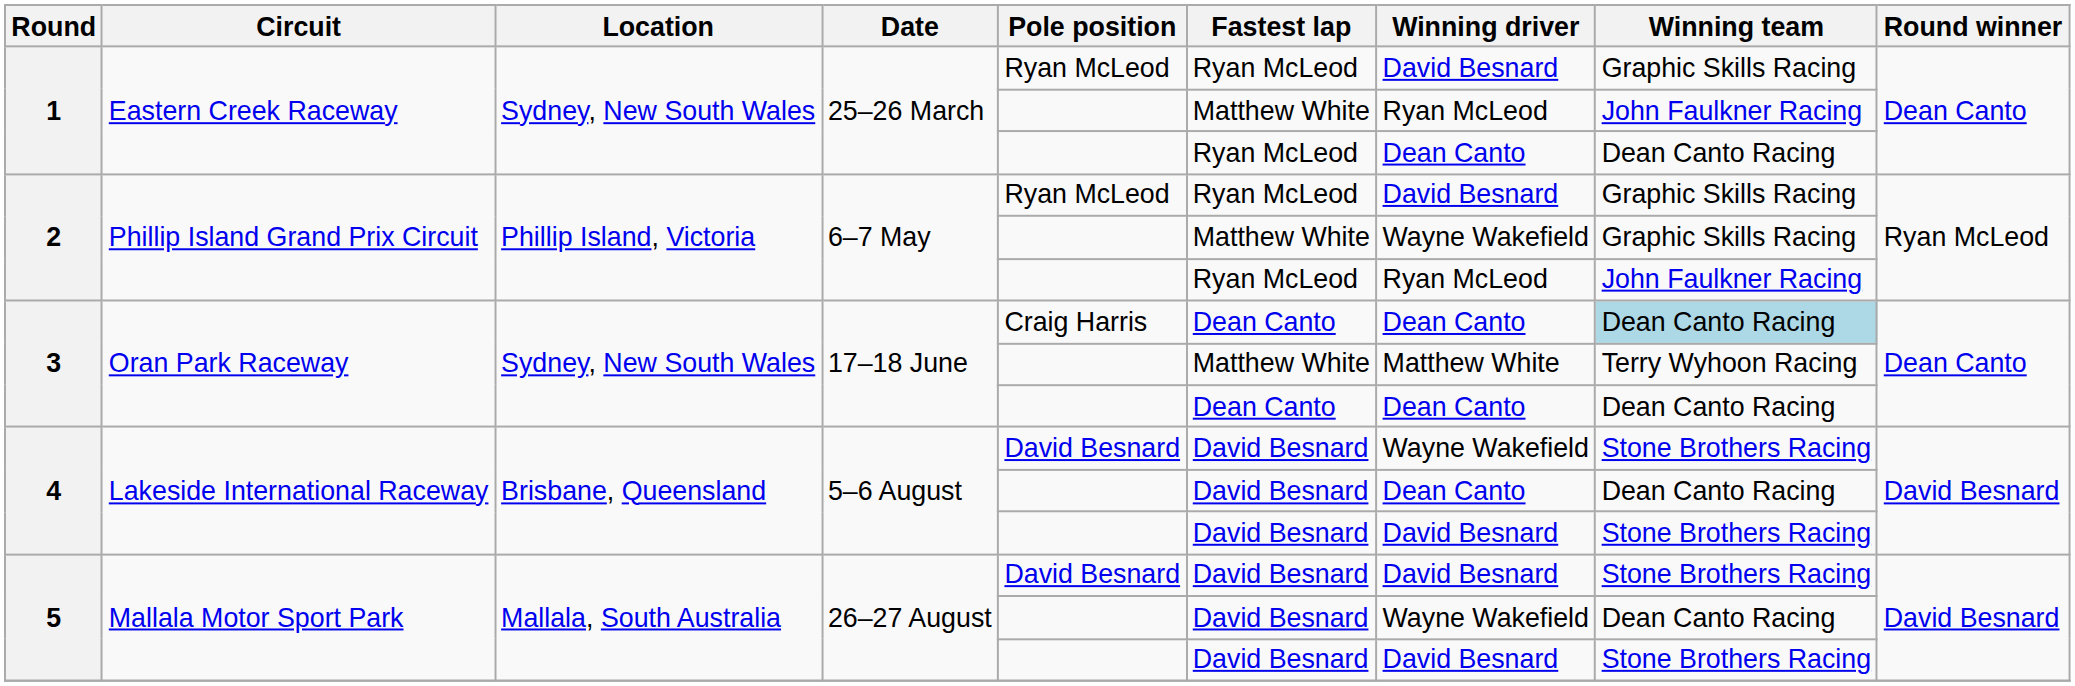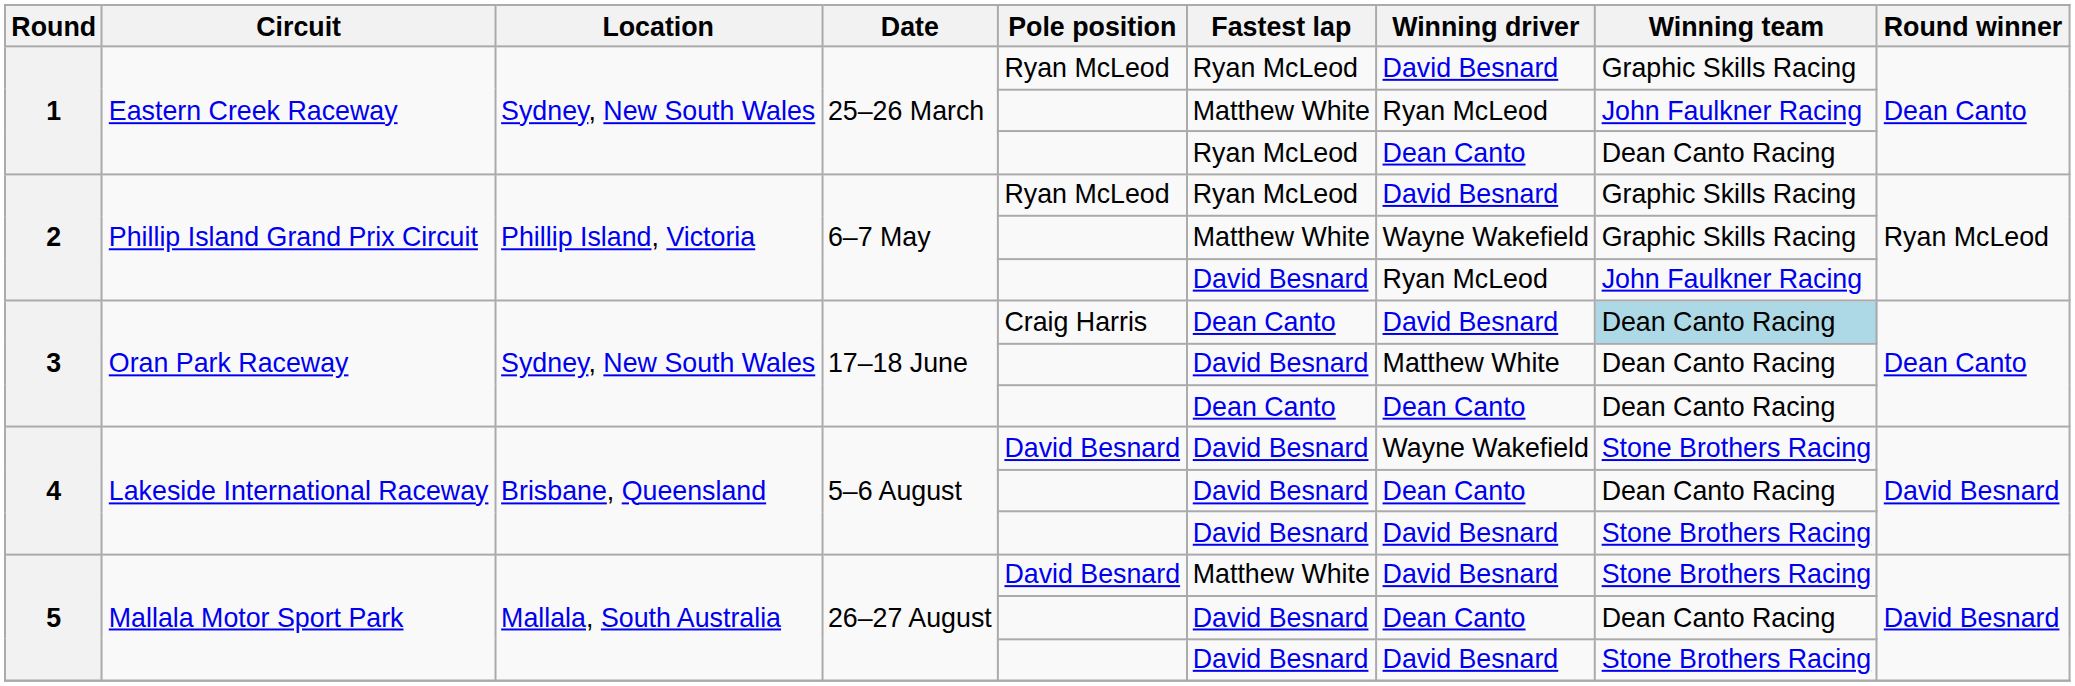row 7 | Fastest lap: Ryan McLeod -> David Besnard
row 8 | Winning driver: Dean Canto -> David Besnard
row 9 | Fastest lap: Matthew White -> David Besnard
row 9 | Winning team: Terry Wyhoon Racing -> Dean Canto Racing
row 14 | Fastest lap: David Besnard -> Matthew White
row 15 | Winning driver: Wayne Wakefield -> Dean Canto
